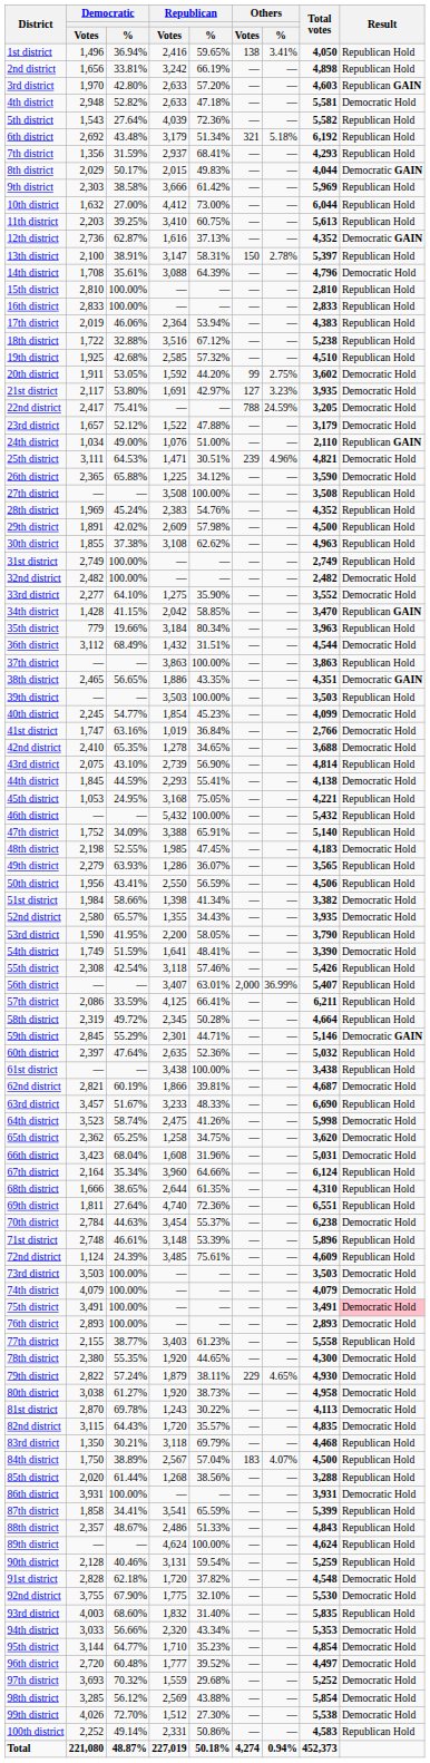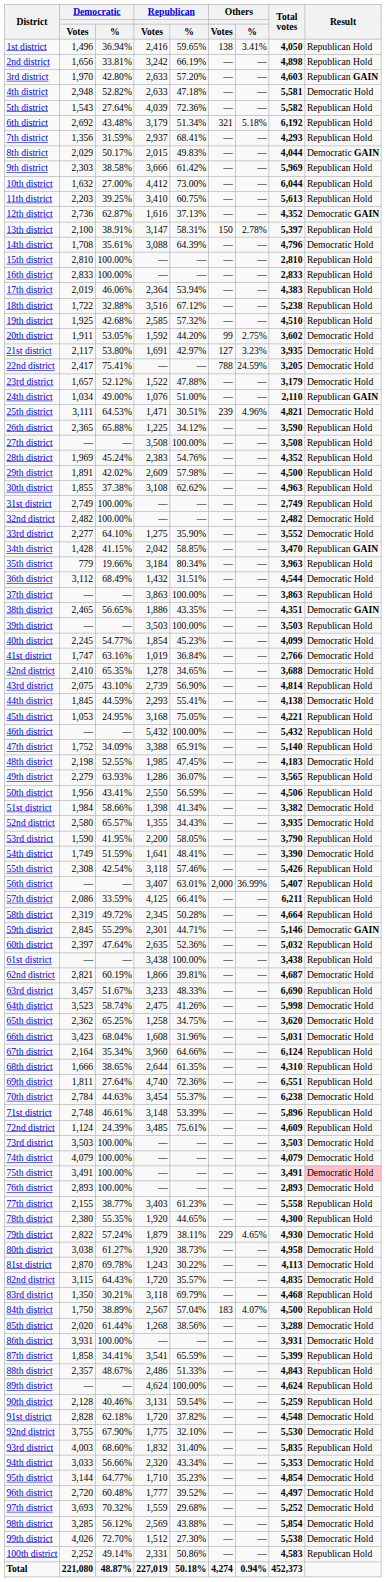26th district | Result: Democratic Hold -> Republican Hold
78th district | Result: Democratic Hold -> Republican Hold
85th district | Result: Republican Hold -> Democratic Hold
